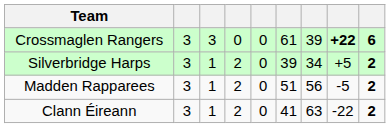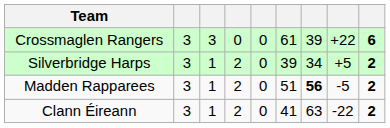Crossmaglen Rangers | column 8: bold -> normal
Madden Rapparees | column 7: normal -> bold
